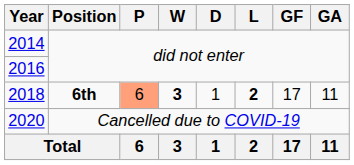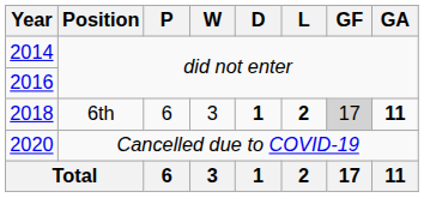2018 | Position: bold -> normal
2018 | P: lightsalmon background -> no background
2018 | W: bold -> normal
2018 | D: normal -> bold
2018 | GF: no background -> lightgrey background
2018 | GA: normal -> bold
